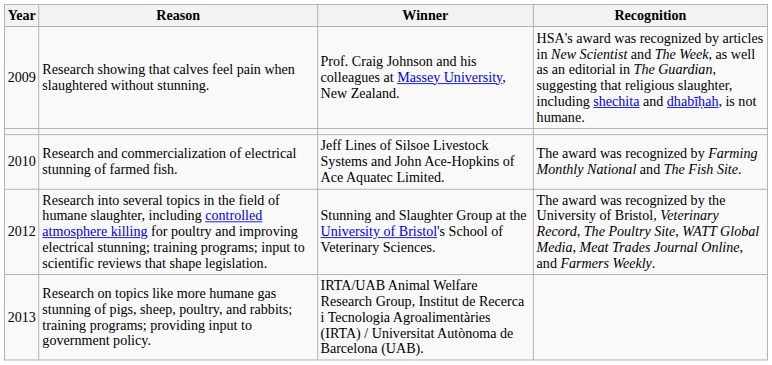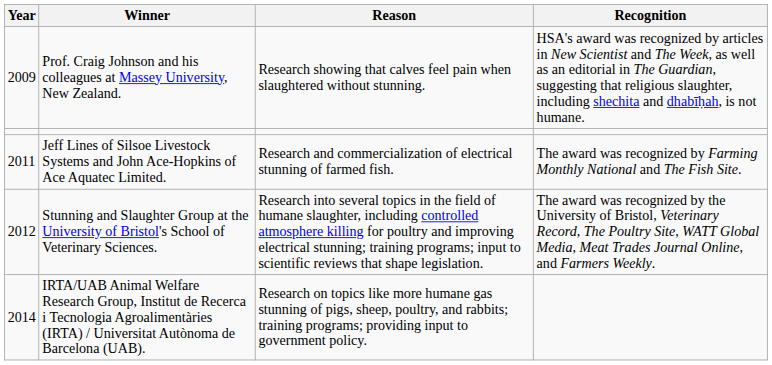columns swapped: Winner <-> Reason
row 4 | Year: 2010 -> 2011
row 6 | Year: 2013 -> 2014
